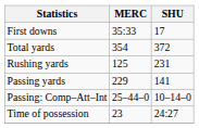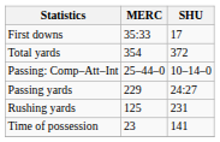rows swapped: Rushing yards <-> Passing: Comp–Att–Int
Passing yards | SHU: 141 -> 24:27
Time of possession | SHU: 24:27 -> 141
